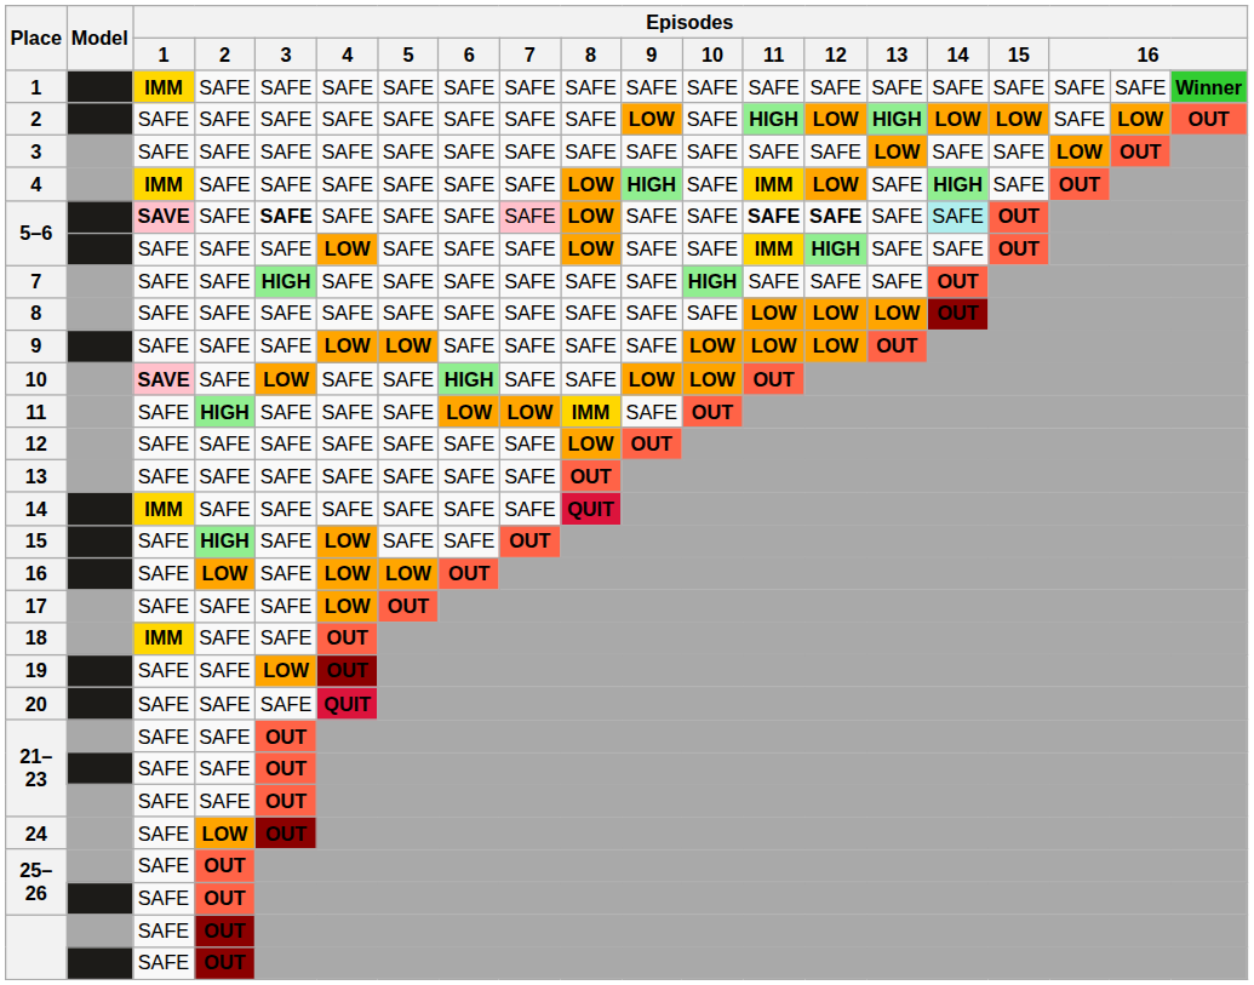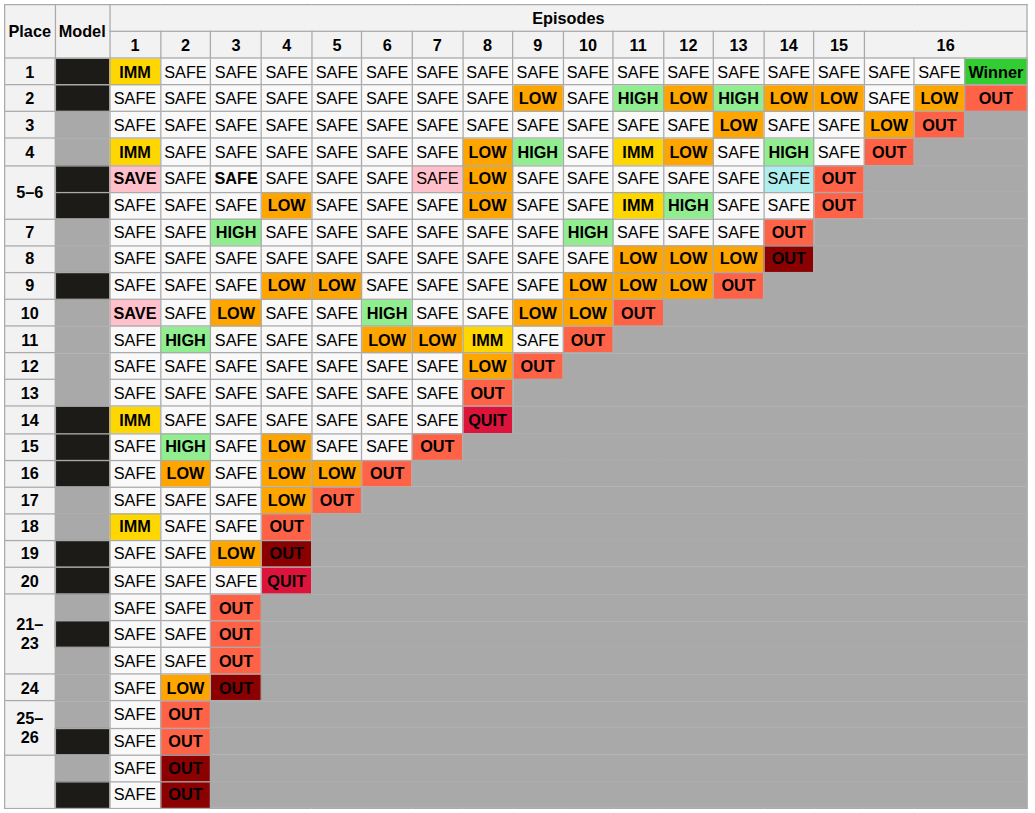5–6 / SAVE | Episodes / 11: bold -> normal
5–6 / SAVE | Episodes / 12: bold -> normal
